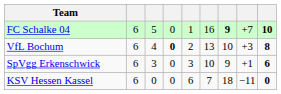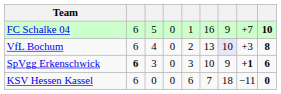FC Schalke 04 | column 7: bold -> normal
VfL Bochum | column 4: bold -> normal
VfL Bochum | column 7: no background -> lavender background
SpVgg Erkenschwick | column 2: normal -> bold
SpVgg Erkenschwick | column 8: normal -> bold
